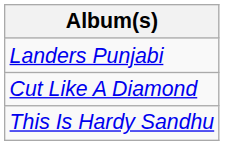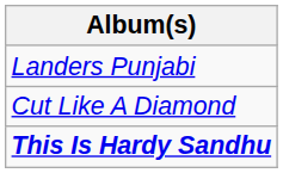row 4 | column 1: normal -> bold
